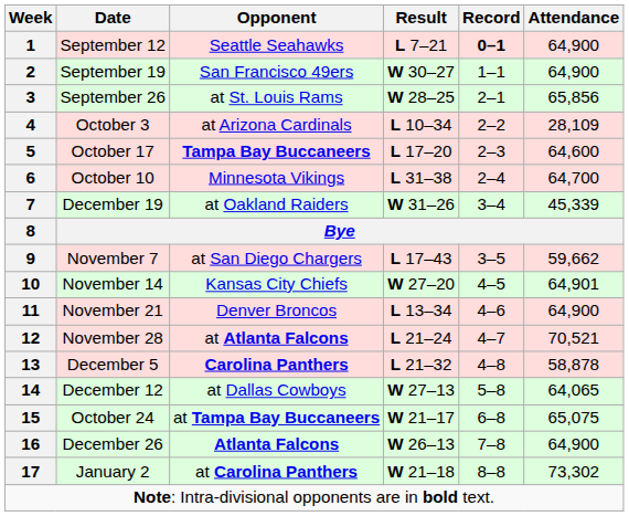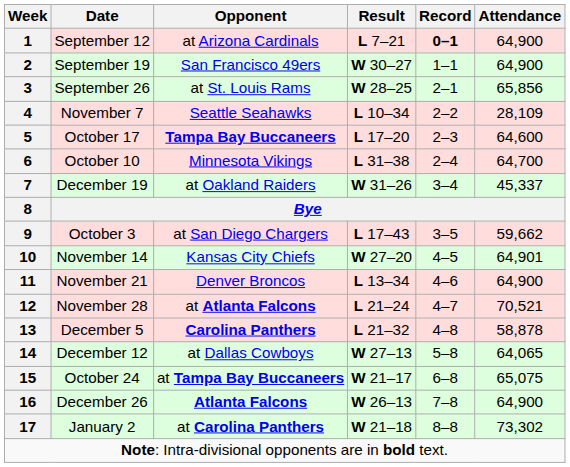1 | Opponent: Seattle Seahawks -> at Arizona Cardinals
4 | Date: October 3 -> November 7
4 | Opponent: at Arizona Cardinals -> Seattle Seahawks
7 | Attendance: 45,339 -> 45,337
9 | Date: November 7 -> October 3
